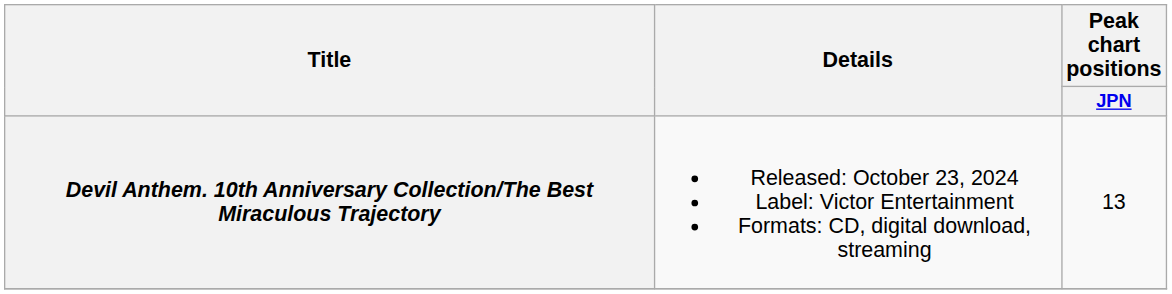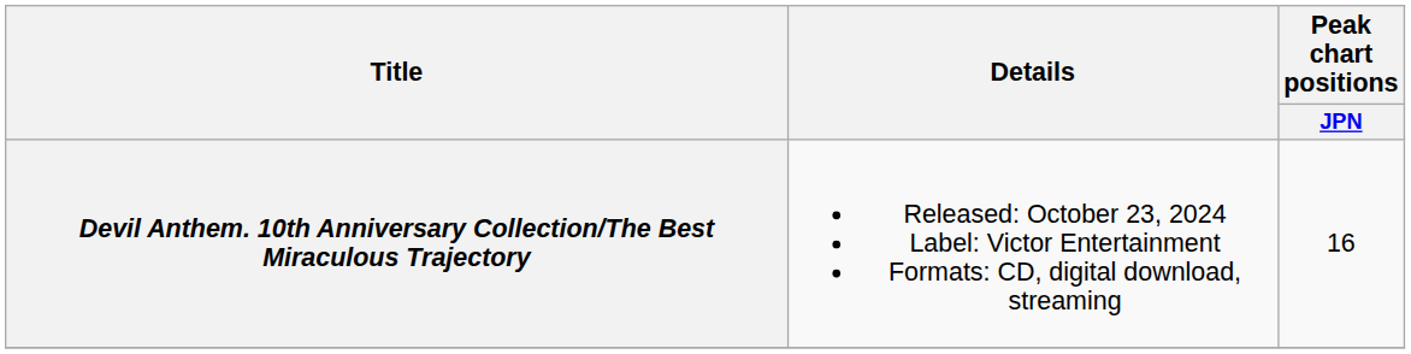row 3 | Peak chart positions / JPN: 13 -> 16
